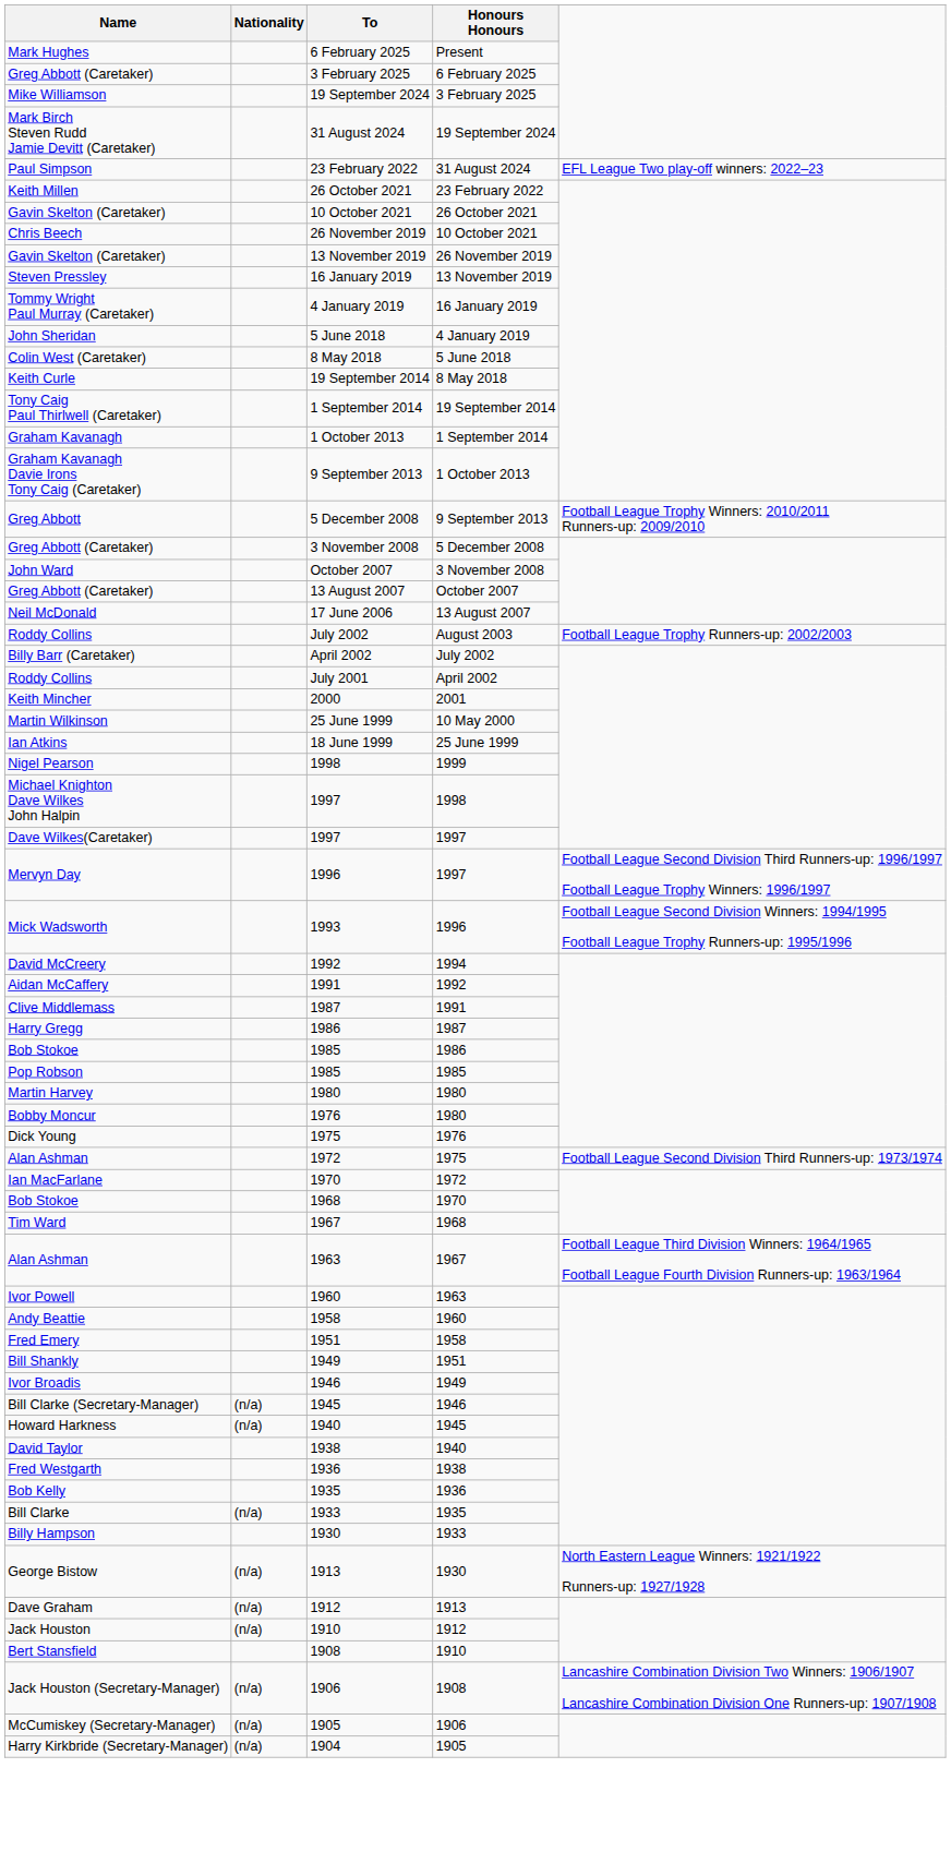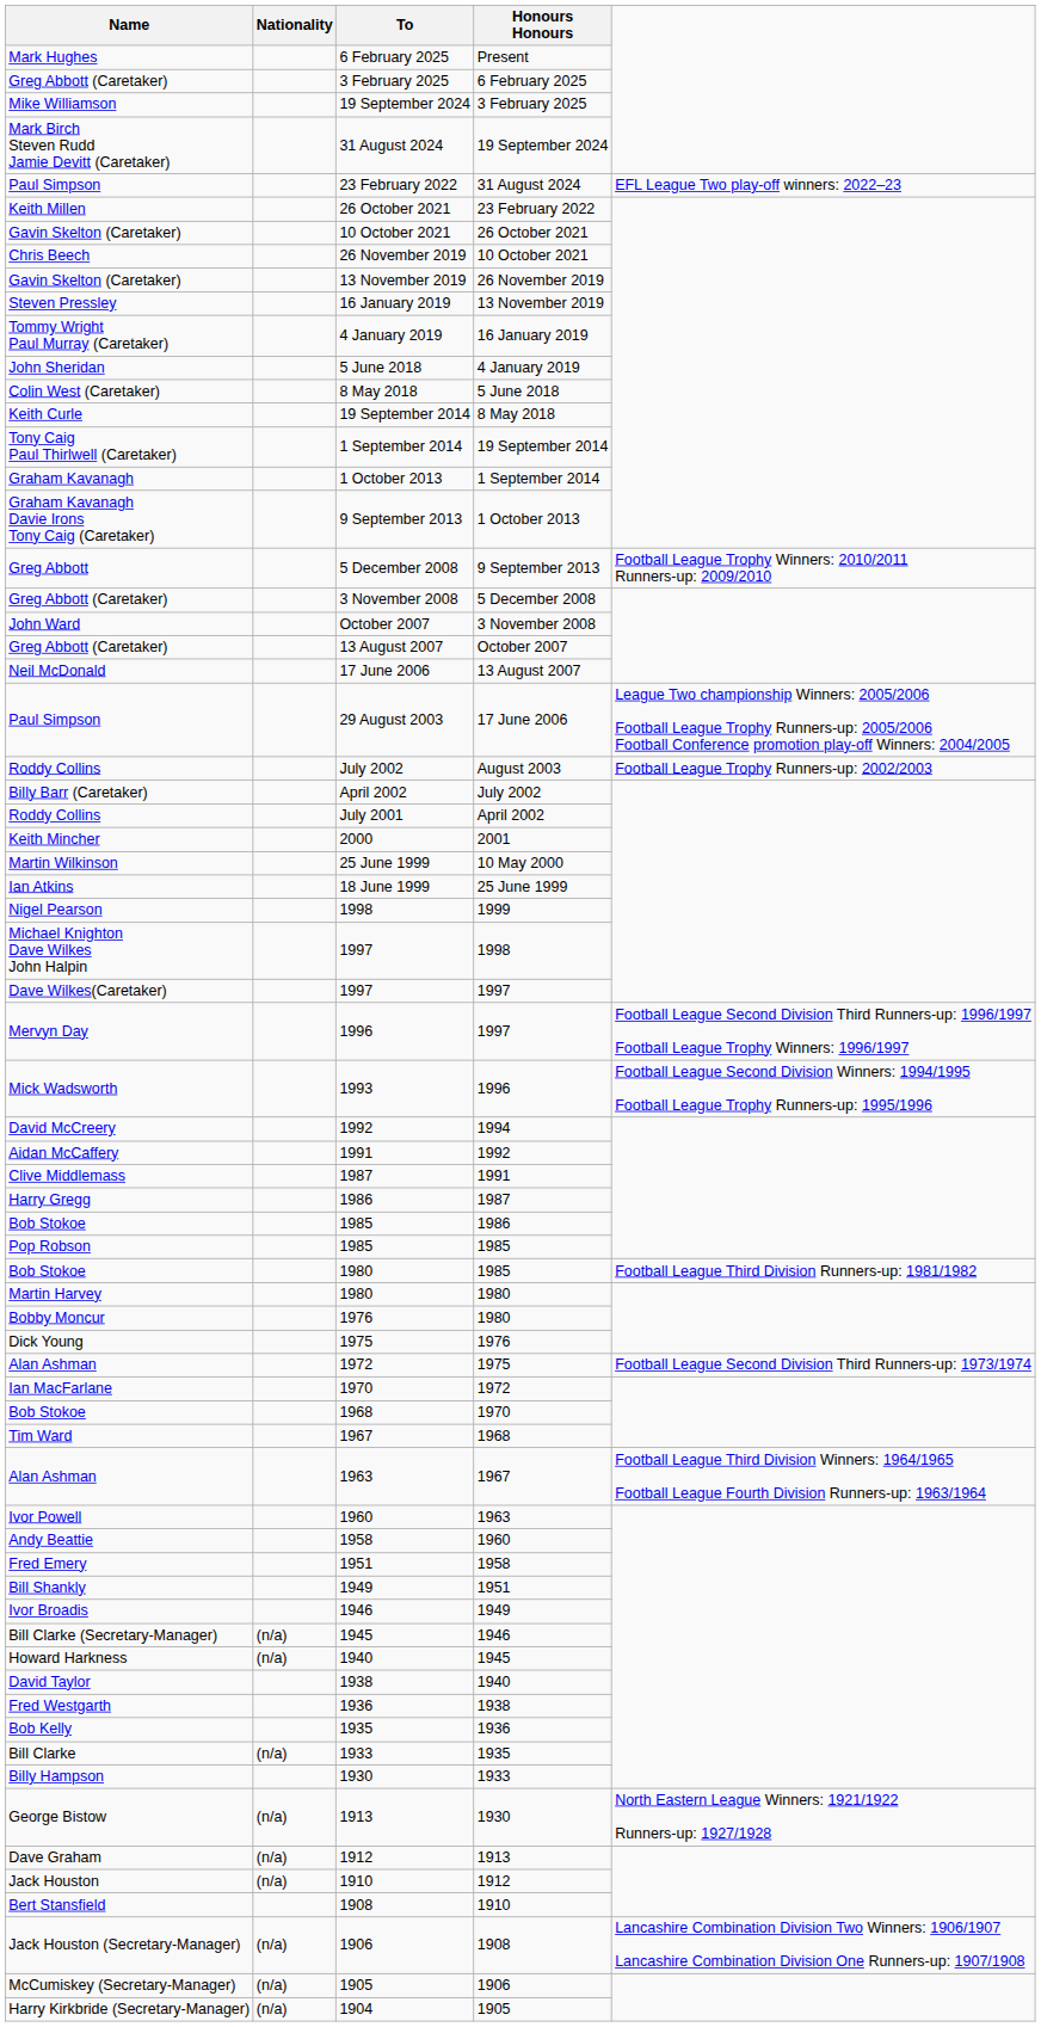+ row: Paul Simpson | 29 August 2003 | 17 June 2006 | League Two championship Winners: 2005/2006 Football League Trophy Runners-up: 2005/2006 Football Conference promotion play-off Winners: 2004/2005
+ row: Bob Stokoe | 1980 | 1985 | Football League Third Division Runners-up: 1981/1982
